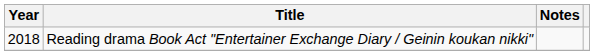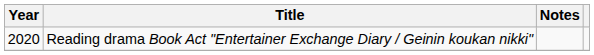row 2 | Year: 2018 -> 2020
